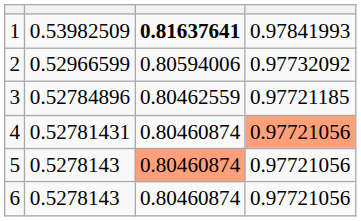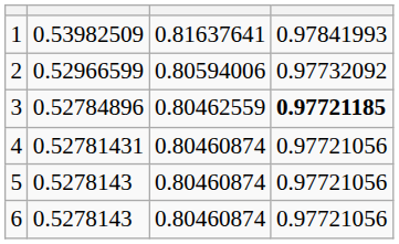1 | column 3: bold -> normal
3 | column 4: normal -> bold
4 | column 4: lightsalmon background -> no background
5 | column 3: lightsalmon background -> no background
